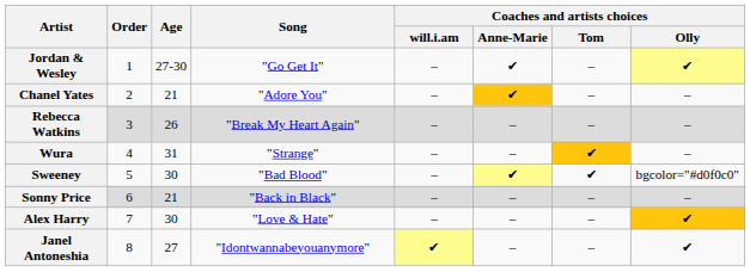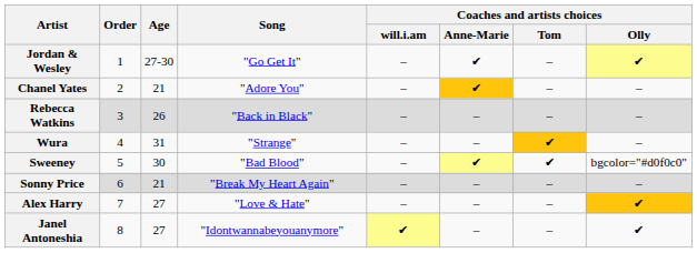Rebecca Watkins | Song: "Break My Heart Again" -> "Back in Black"
Sonny Price | Song: "Back in Black" -> "Break My Heart Again"
Alex Harry | Age: 30 -> 27
